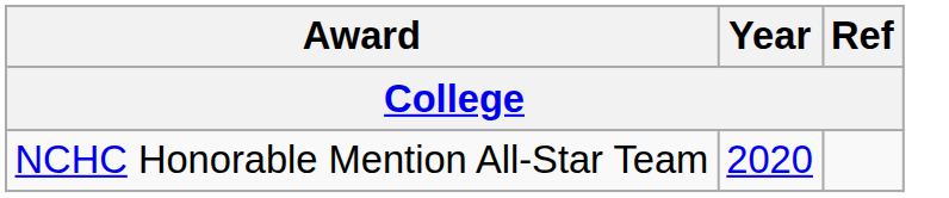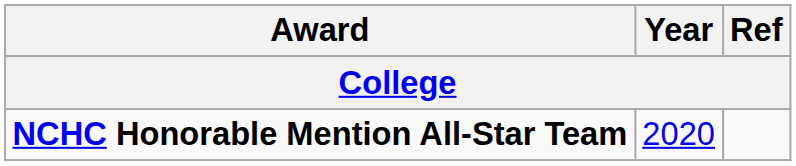row 3 | Award: normal -> bold
